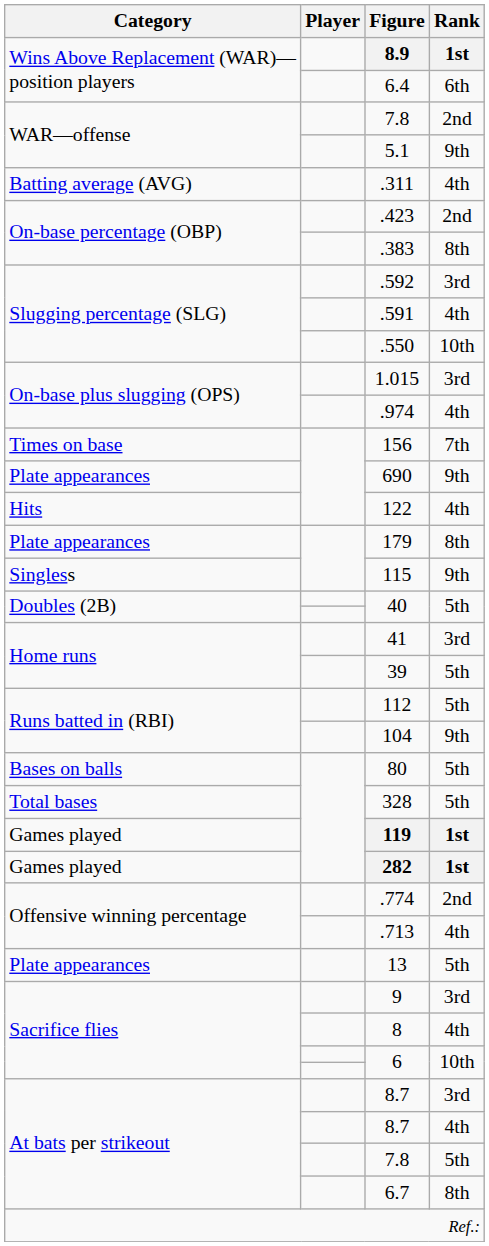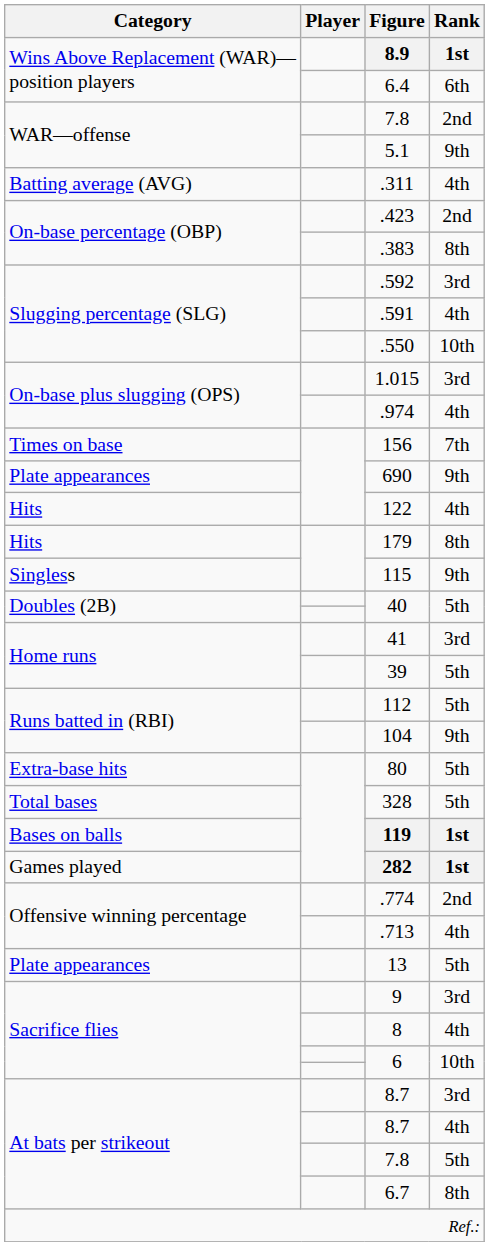179 | Category: Plate appearances -> Hits
80 | Category: Bases on balls -> Extra-base hits
119 | Category: Games played -> Bases on balls
